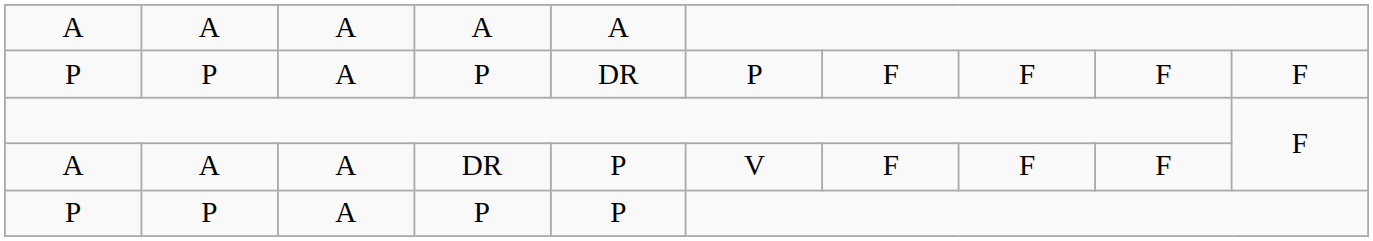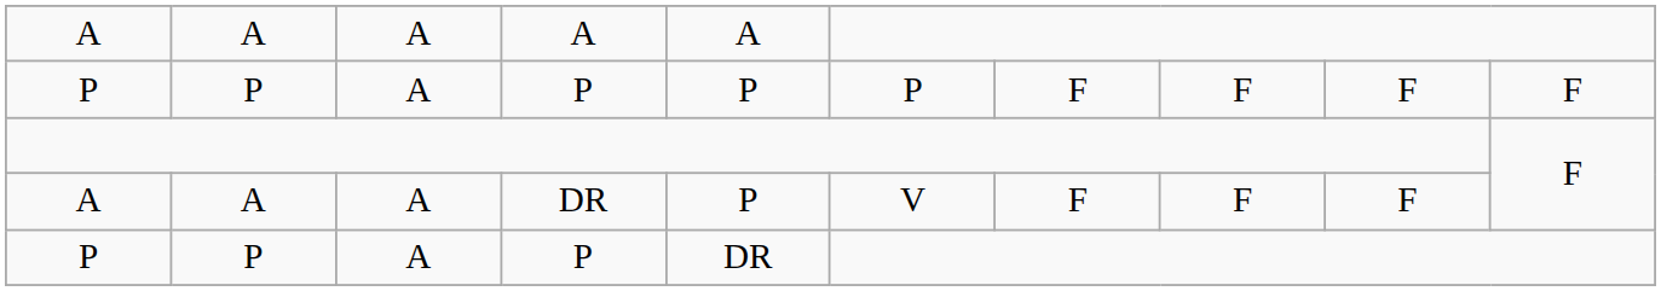row 2 | column 5: DR -> P
row 5 | column 5: P -> DR
